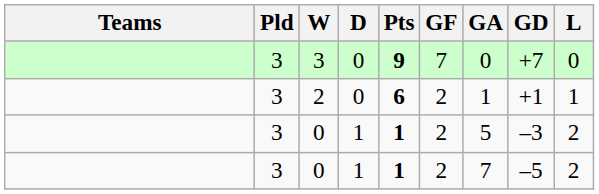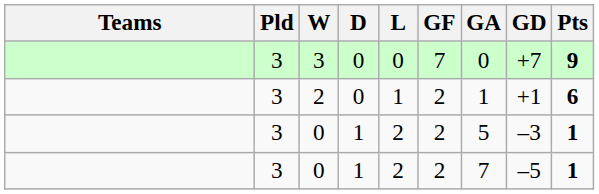columns swapped: L <-> Pts
